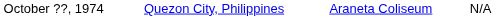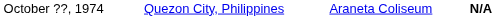October ??, 1974 | column 4: normal -> bold
